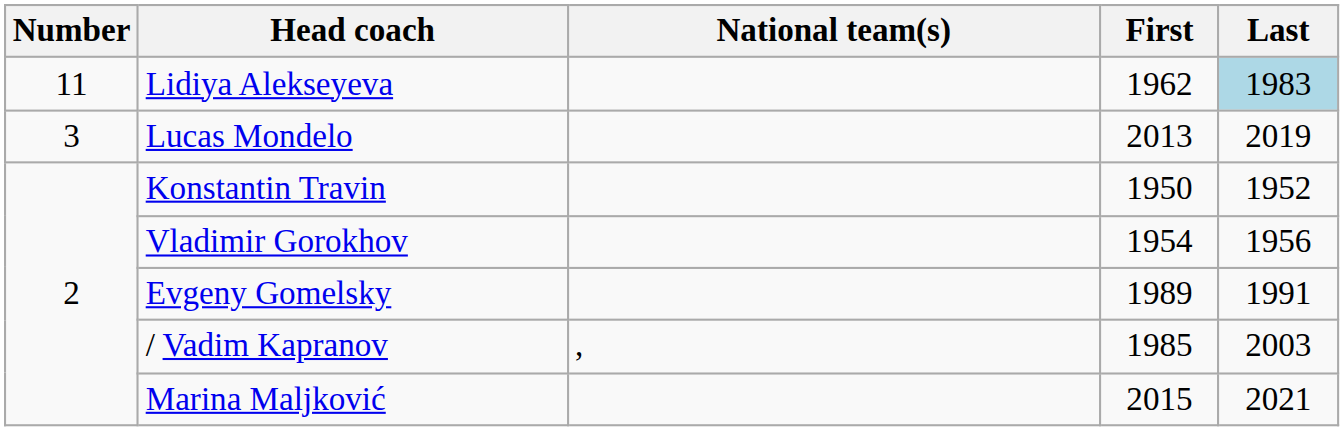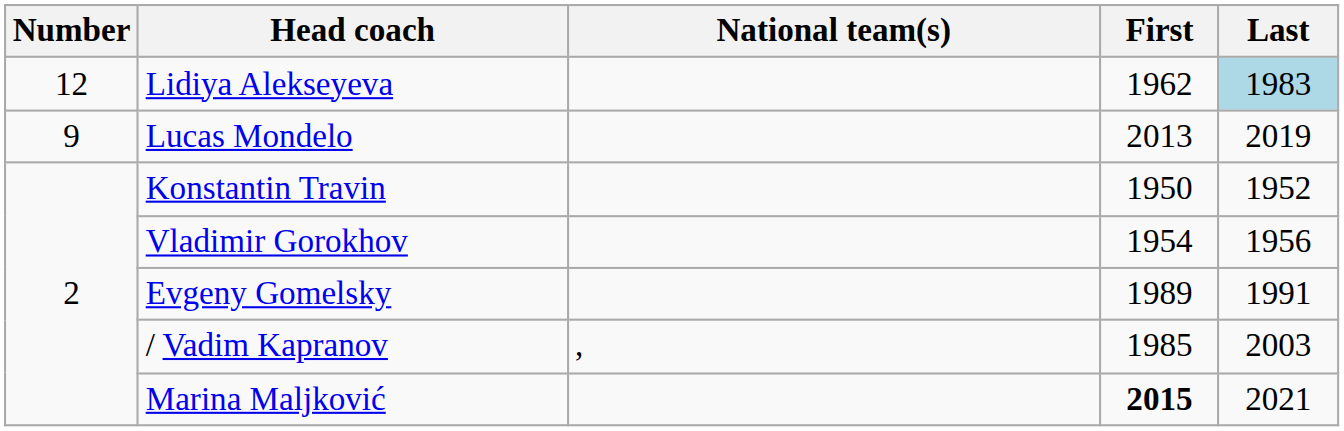Lidiya Alekseyeva | Number: 11 -> 12
Lucas Mondelo | Number: 3 -> 9
Marina Maljković | First: normal -> bold
